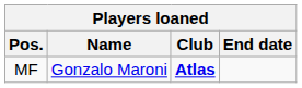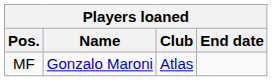MF | Club: bold -> normal
